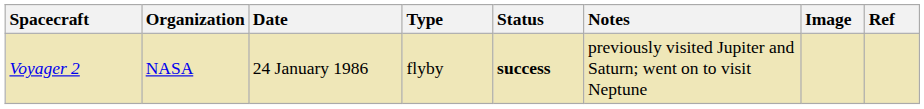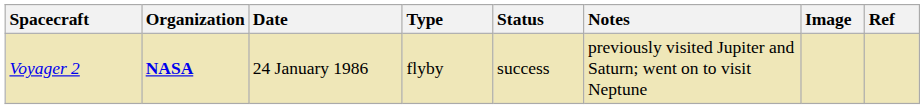Voyager 2 | Organization: normal -> bold
Voyager 2 | Status: bold -> normal
